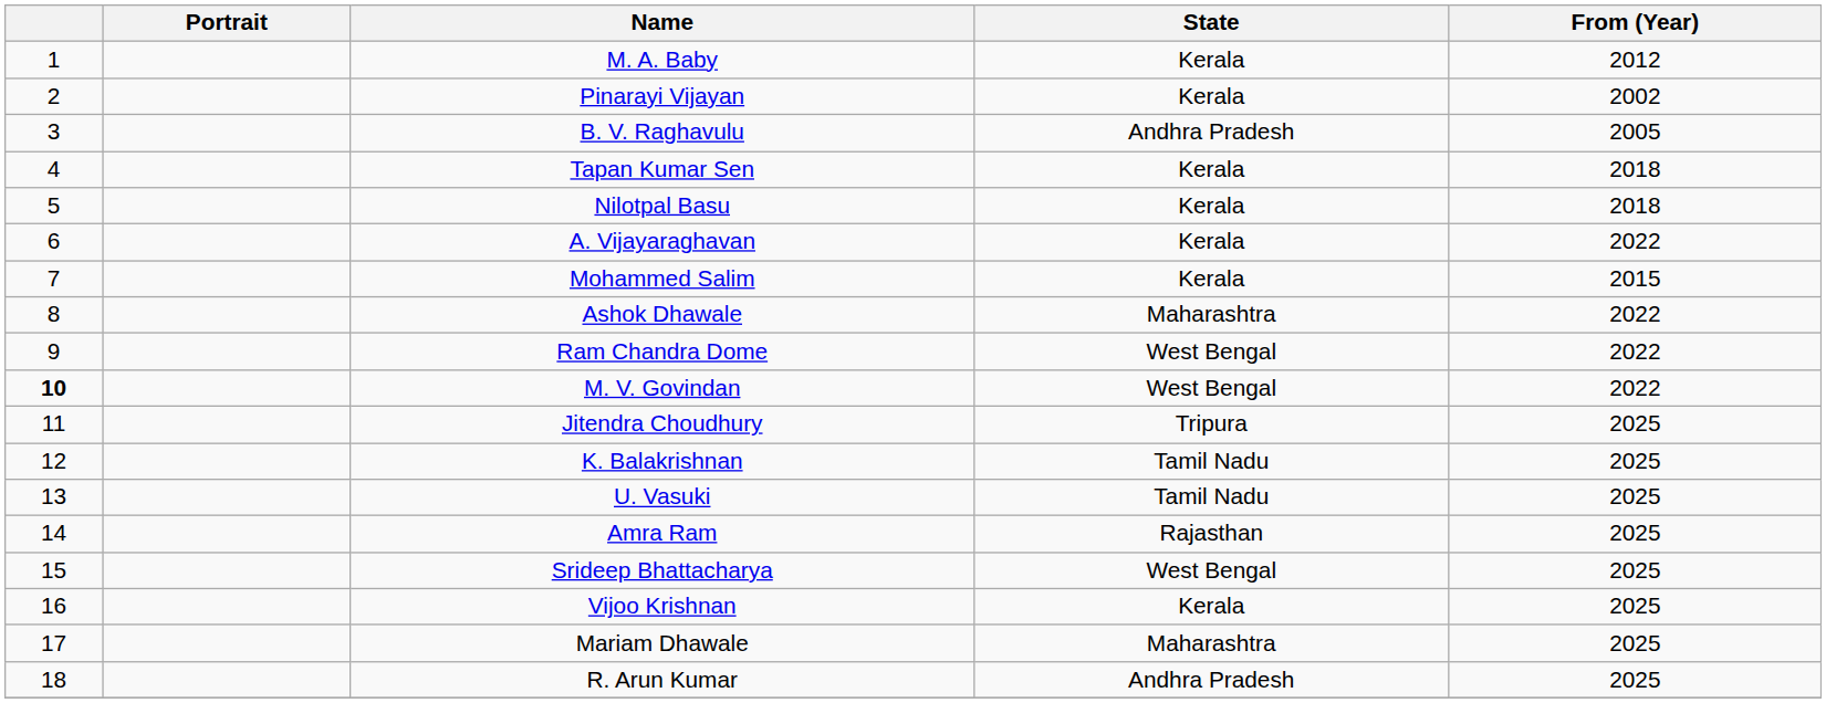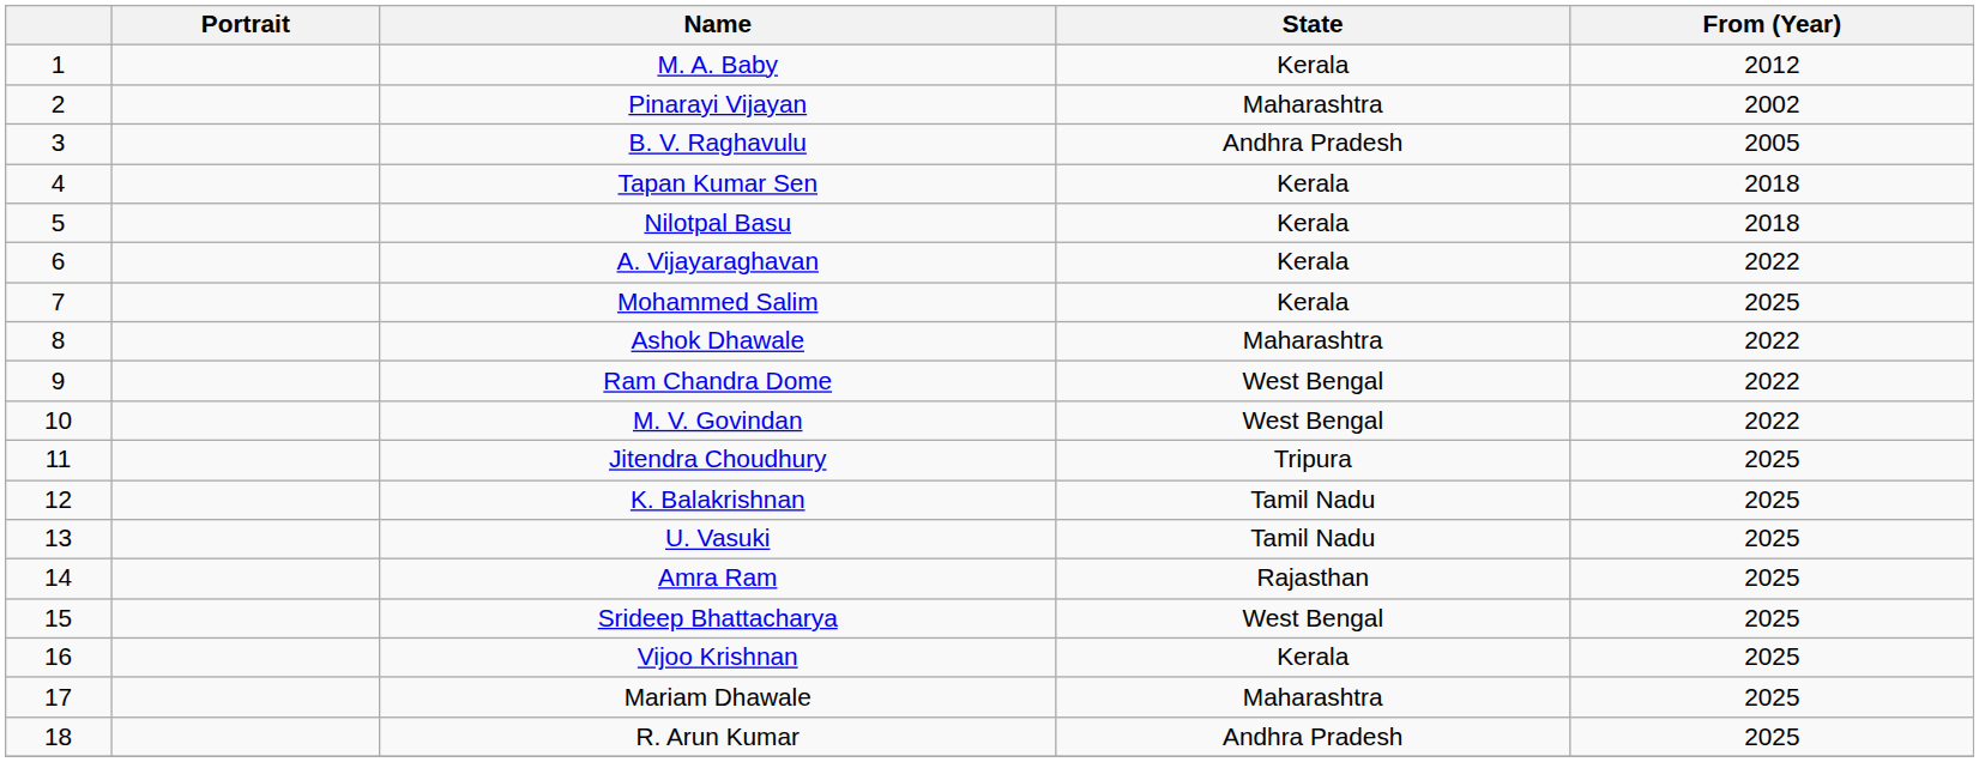Pinarayi Vijayan | State: Kerala -> Maharashtra
Mohammed Salim | From (Year): 2015 -> 2025
M. V. Govindan | column 1: bold -> normal
